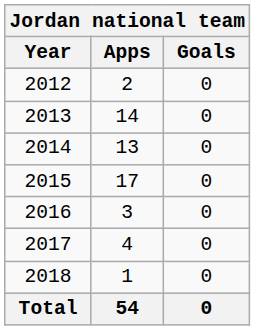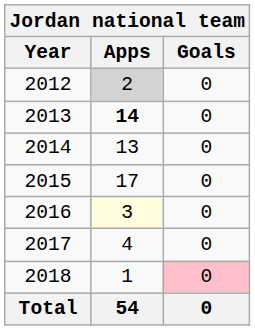2012 | Apps: no background -> lightgrey background
2013 | Apps: normal -> bold
2016 | Apps: no background -> lightyellow background
2018 | Goals: no background -> pink background
